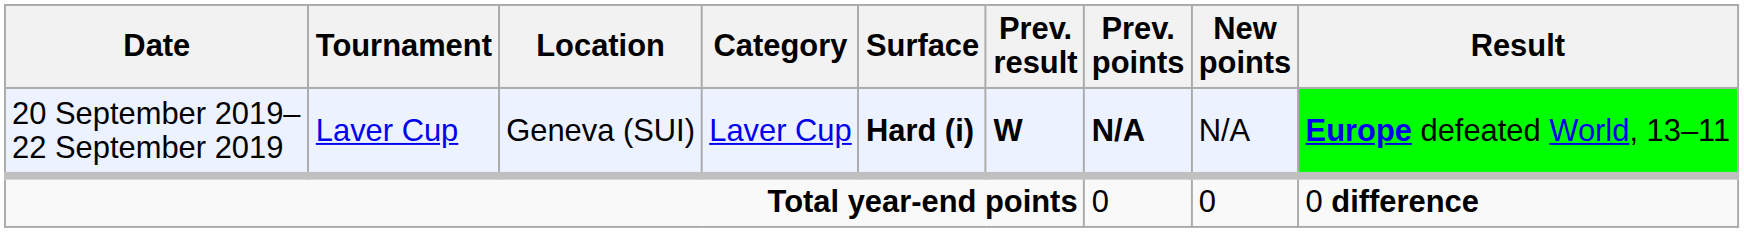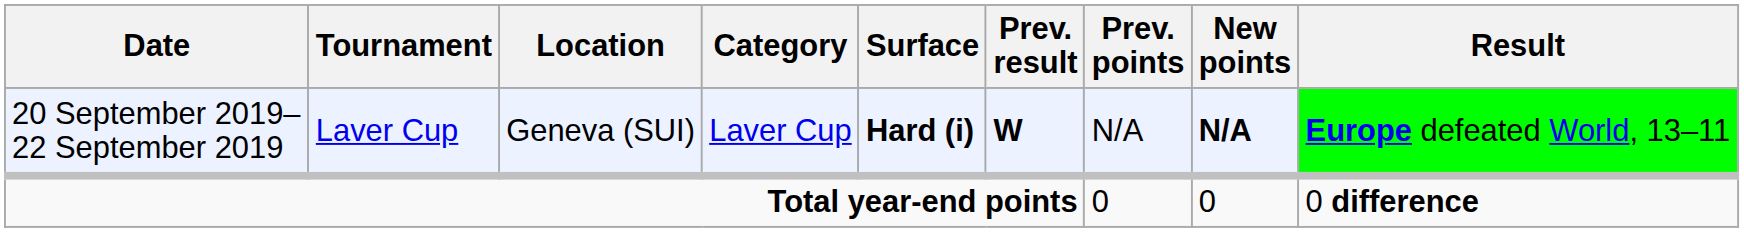20 September 2019– 22 September 2019 | Prev. points: bold -> normal
20 September 2019– 22 September 2019 | New points: normal -> bold
